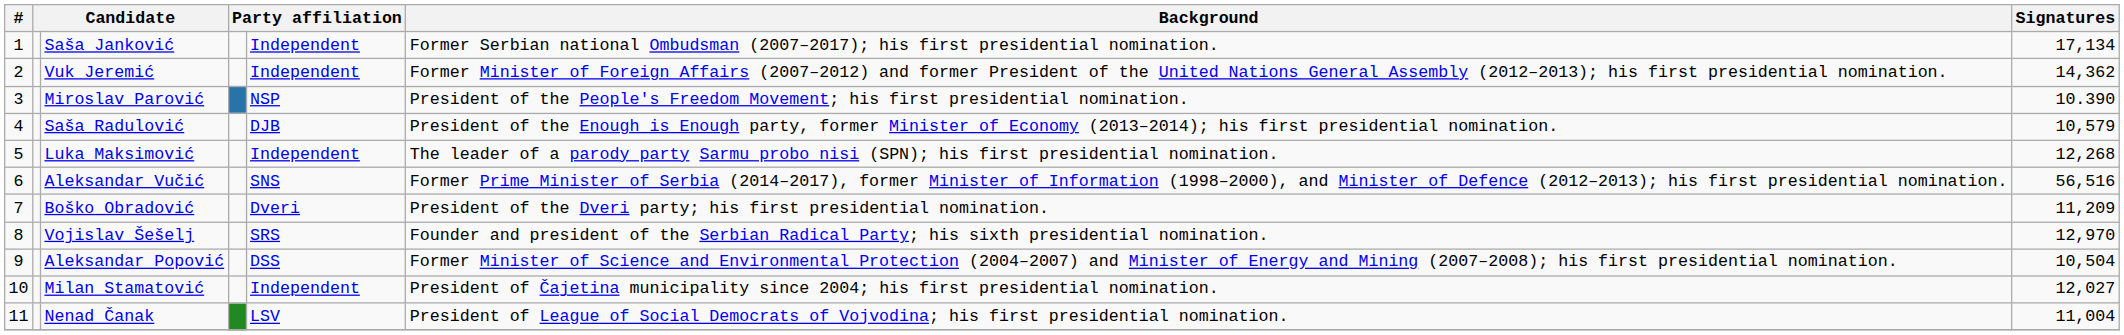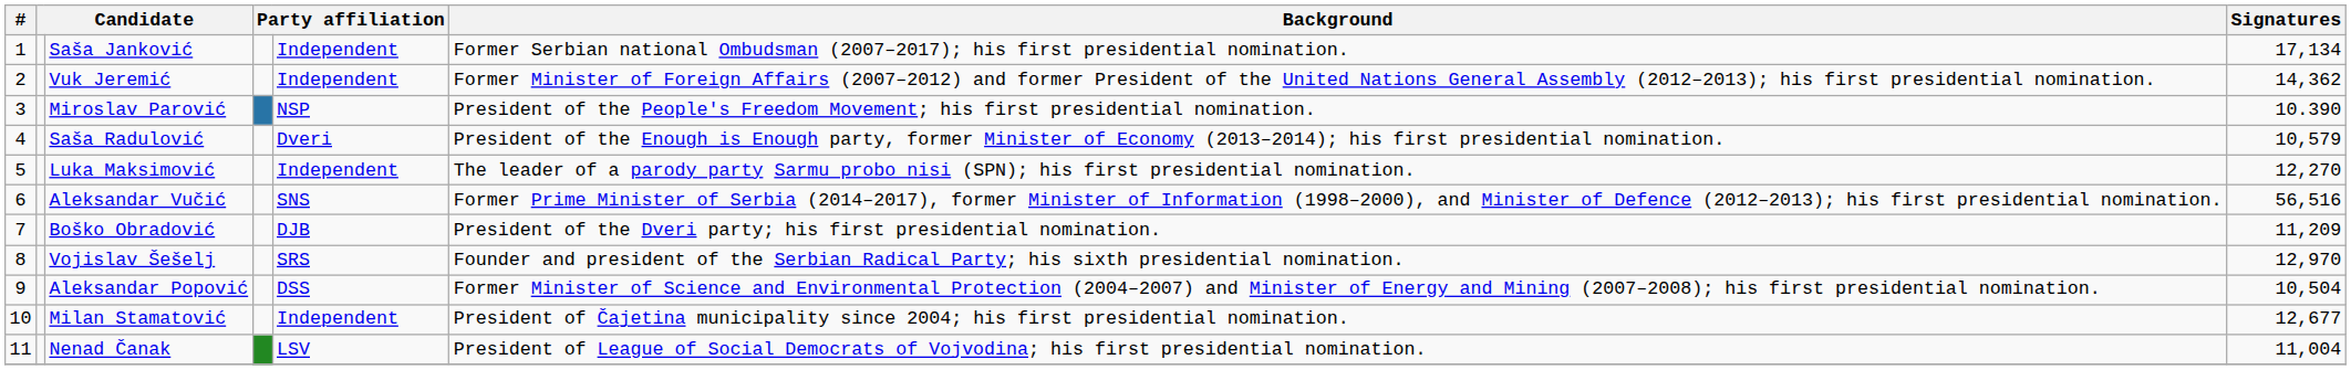Saša Radulović | column 5: DJB -> Dveri
Luka Maksimović | Signatures: 12,268 -> 12,270
Boško Obradović | column 5: Dveri -> DJB
Milan Stamatović | Signatures: 12,027 -> 12,677
